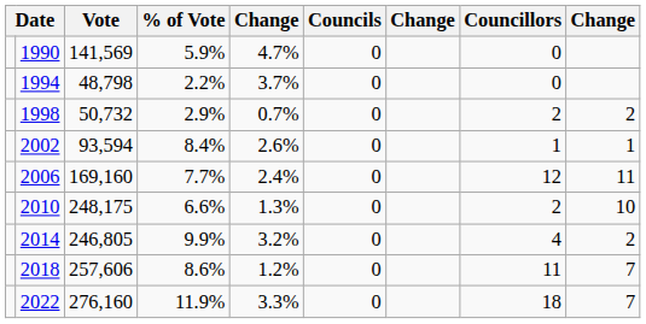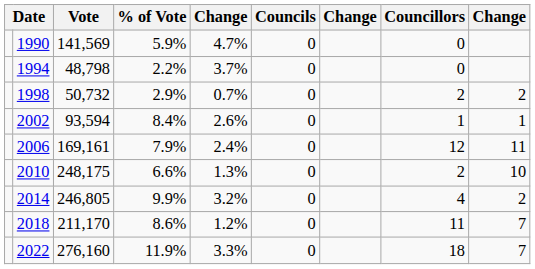2006 | Vote: 169,160 -> 169,161
2006 | % of Vote: 7.7% -> 7.9%
2018 | Vote: 257,606 -> 211,170
